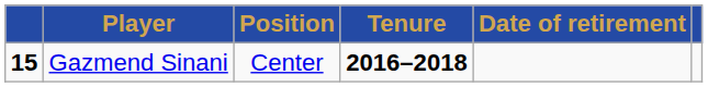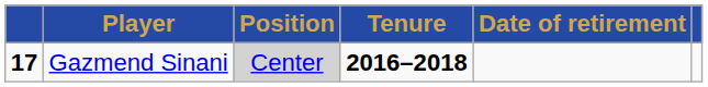Gazmend Sinani | column 1: 15 -> 17
Gazmend Sinani | Position: no background -> lightgrey background
